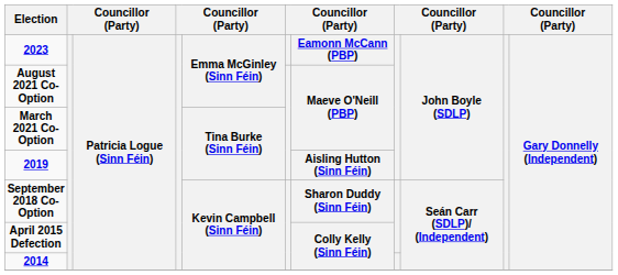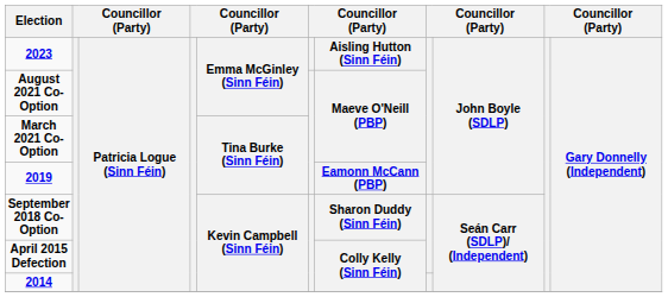2023 | column 7: Eamonn McCann (PBP) -> Aisling Hutton (Sinn Féin)
2019 | column 7: Aisling Hutton (Sinn Féin) -> Eamonn McCann (PBP)
